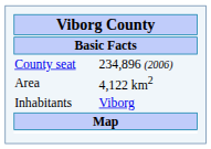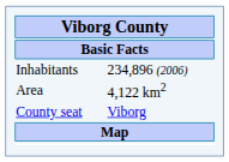row 3 | column 1: County seat -> Inhabitants
row 5 | column 1: Inhabitants -> County seat
